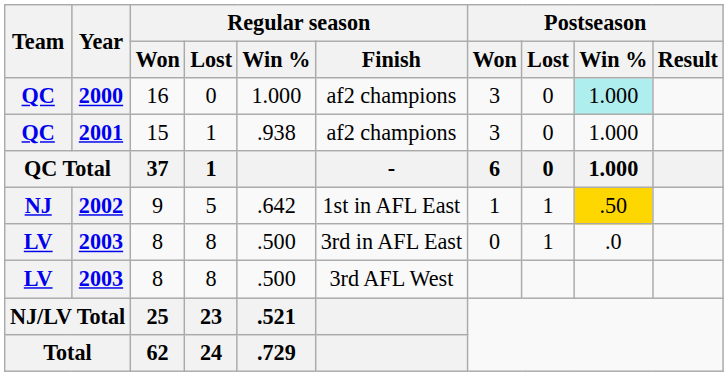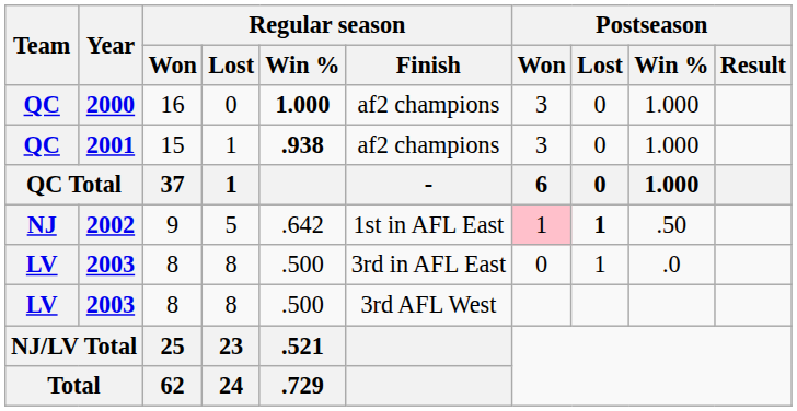2000 | Regular season / Win %: normal -> bold
2000 | Postseason / Win %: paleturquoise background -> no background
2001 | Regular season / Win %: normal -> bold
2002 | Postseason / Won: no background -> pink background
2002 | Postseason / Lost: normal -> bold
2002 | Postseason / Win %: gold background -> no background
